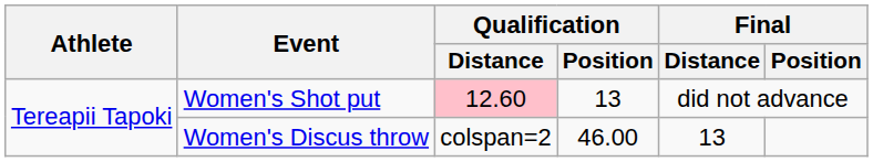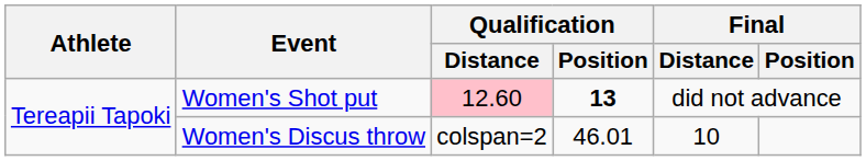Women's Shot put | Qualification / Position: normal -> bold
Women's Discus throw | Qualification / Position: 46.00 -> 46.01
Women's Discus throw | Final / Distance: 13 -> 10
